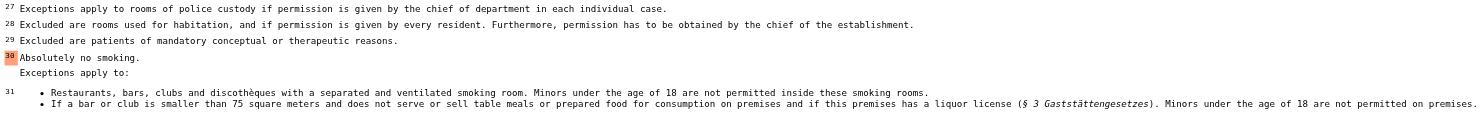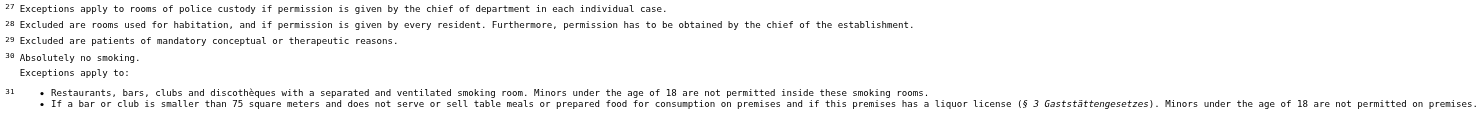Absolutely no smoking. | column 1: lightsalmon background -> no background
